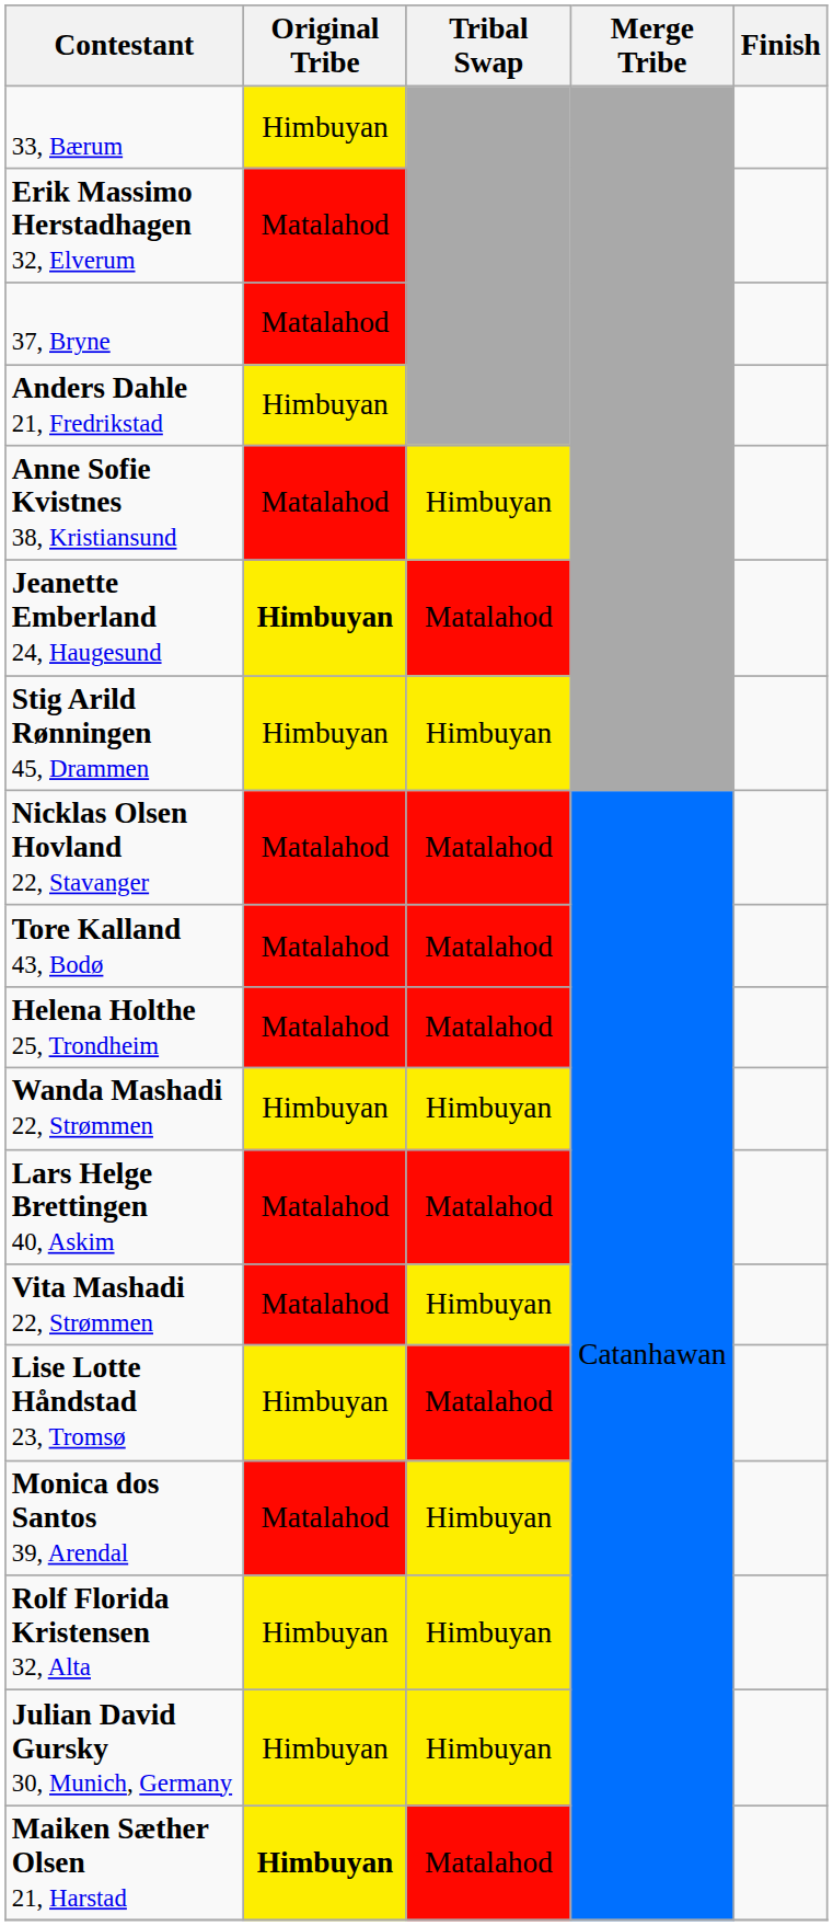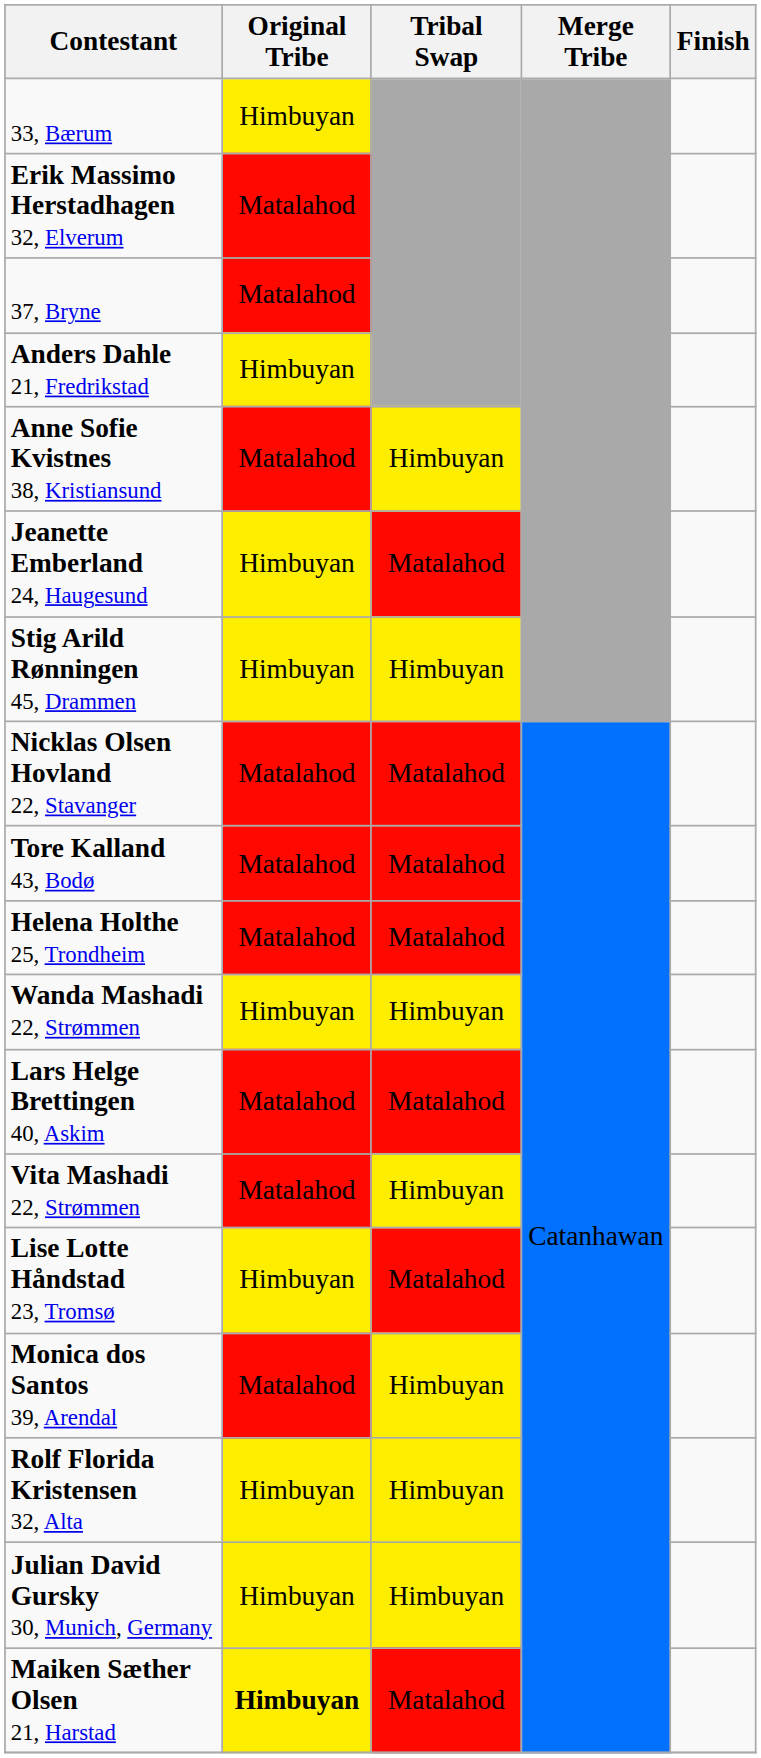Jeanette Emberland 24, Haugesund | Original Tribe: bold -> normal
